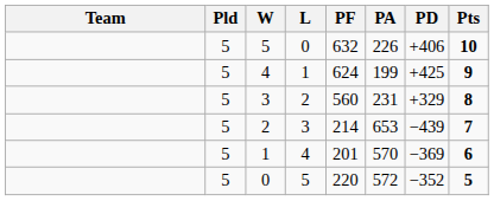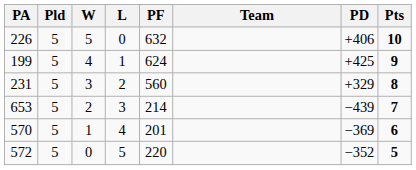columns swapped: Team <-> PA
